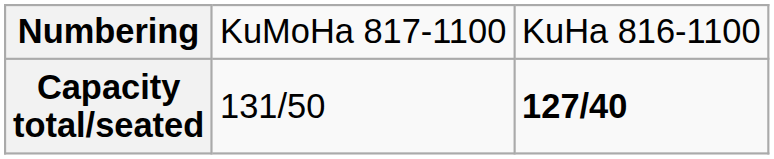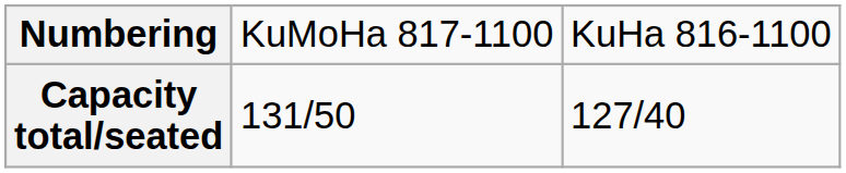row 2 | column 3: bold -> normal
